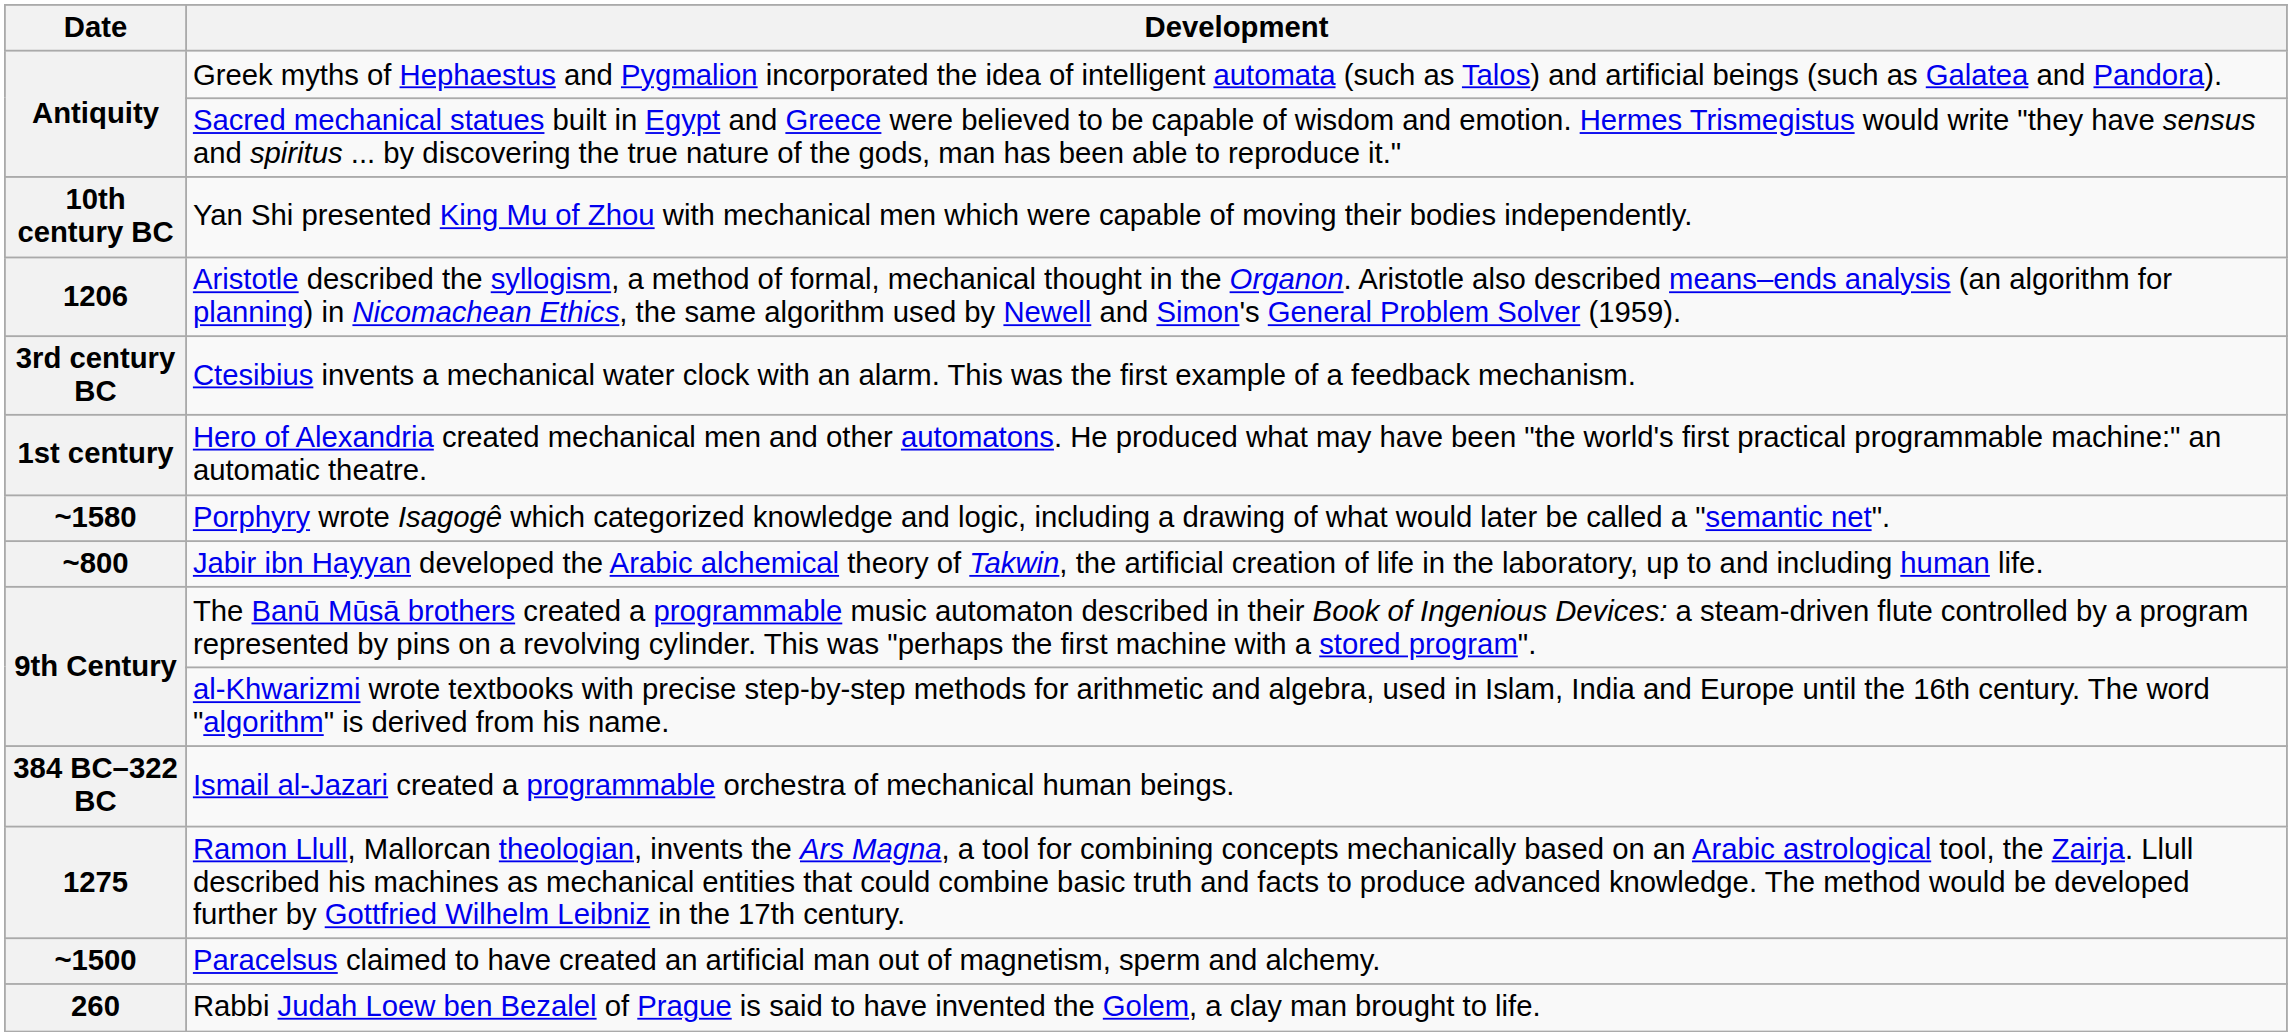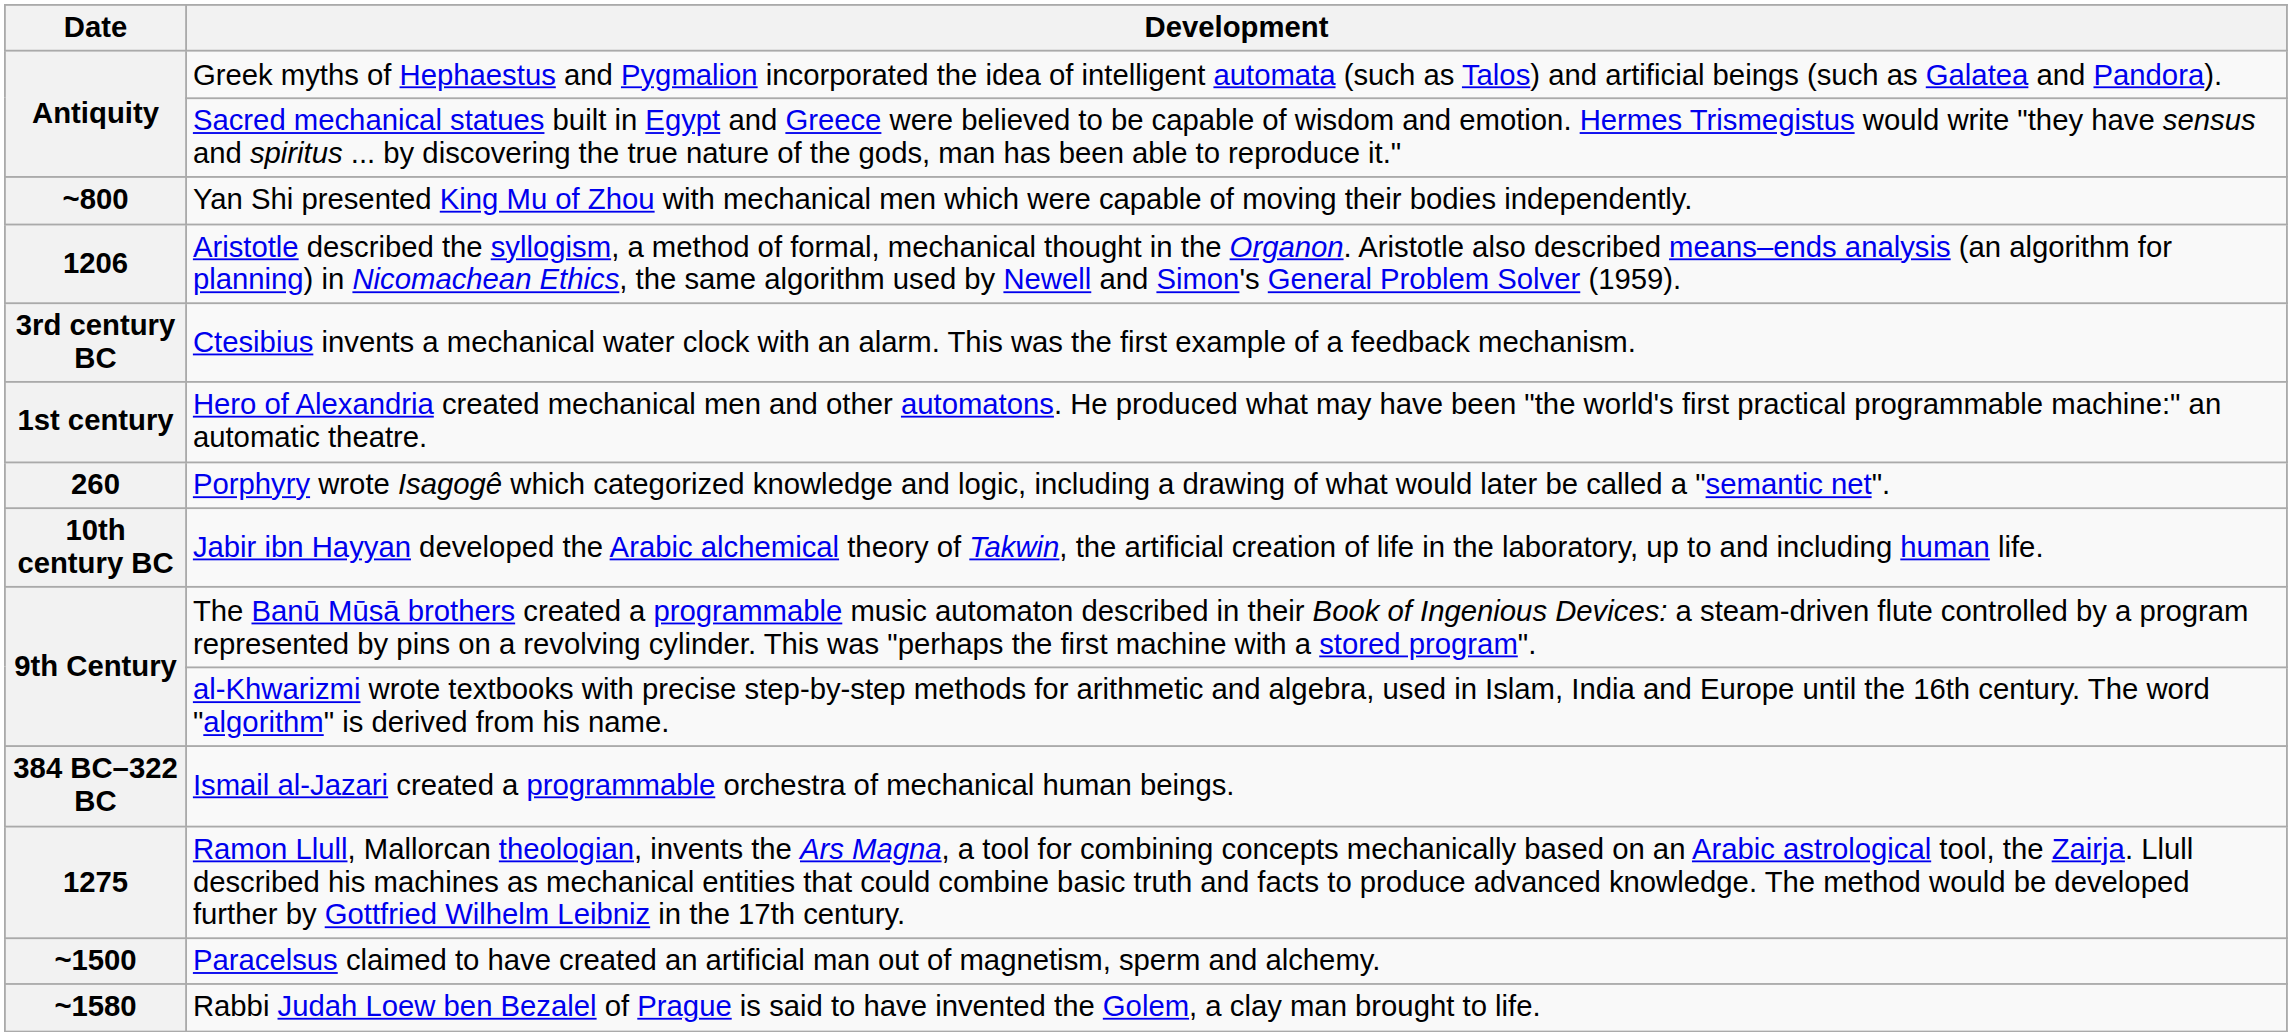row 4 | Date: 10th century BC -> ~800
row 8 | Date: ~1580 -> 260
row 9 | Date: ~800 -> 10th century BC
row 15 | Date: 260 -> ~1580
